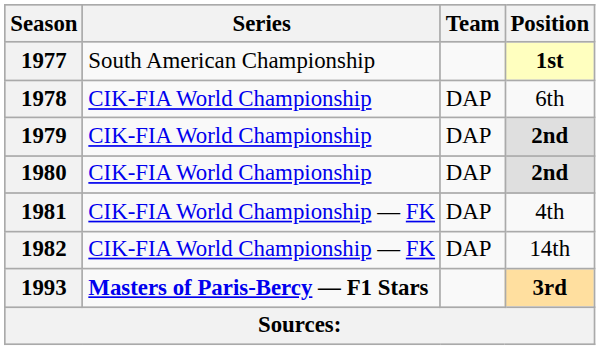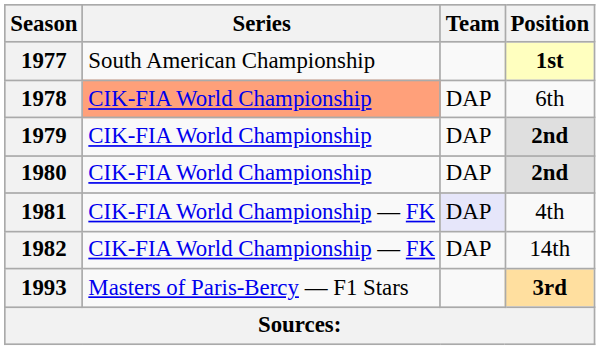1978 | Series: no background -> lightsalmon background
1981 | Team: no background -> lavender background
1993 | Series: bold -> normal
